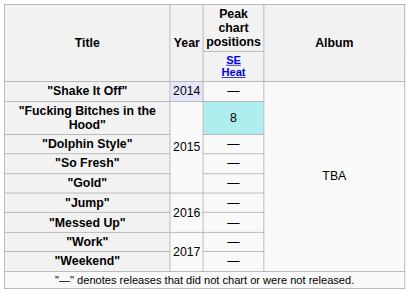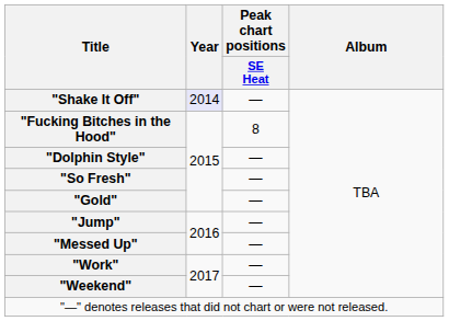"Fucking Bitches in the Hood" | Peak chart positions / SE Heat: paleturquoise background -> no background
